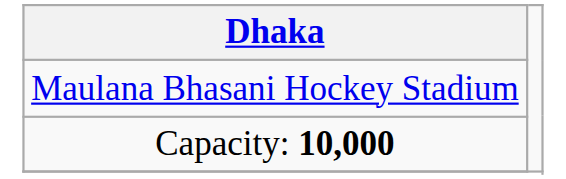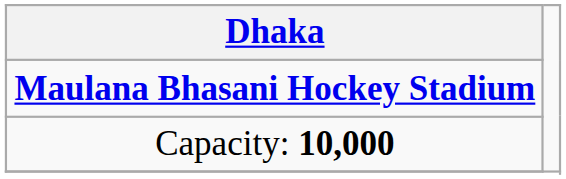Maulana Bhasani Hockey Stadium | Dhaka: normal -> bold
